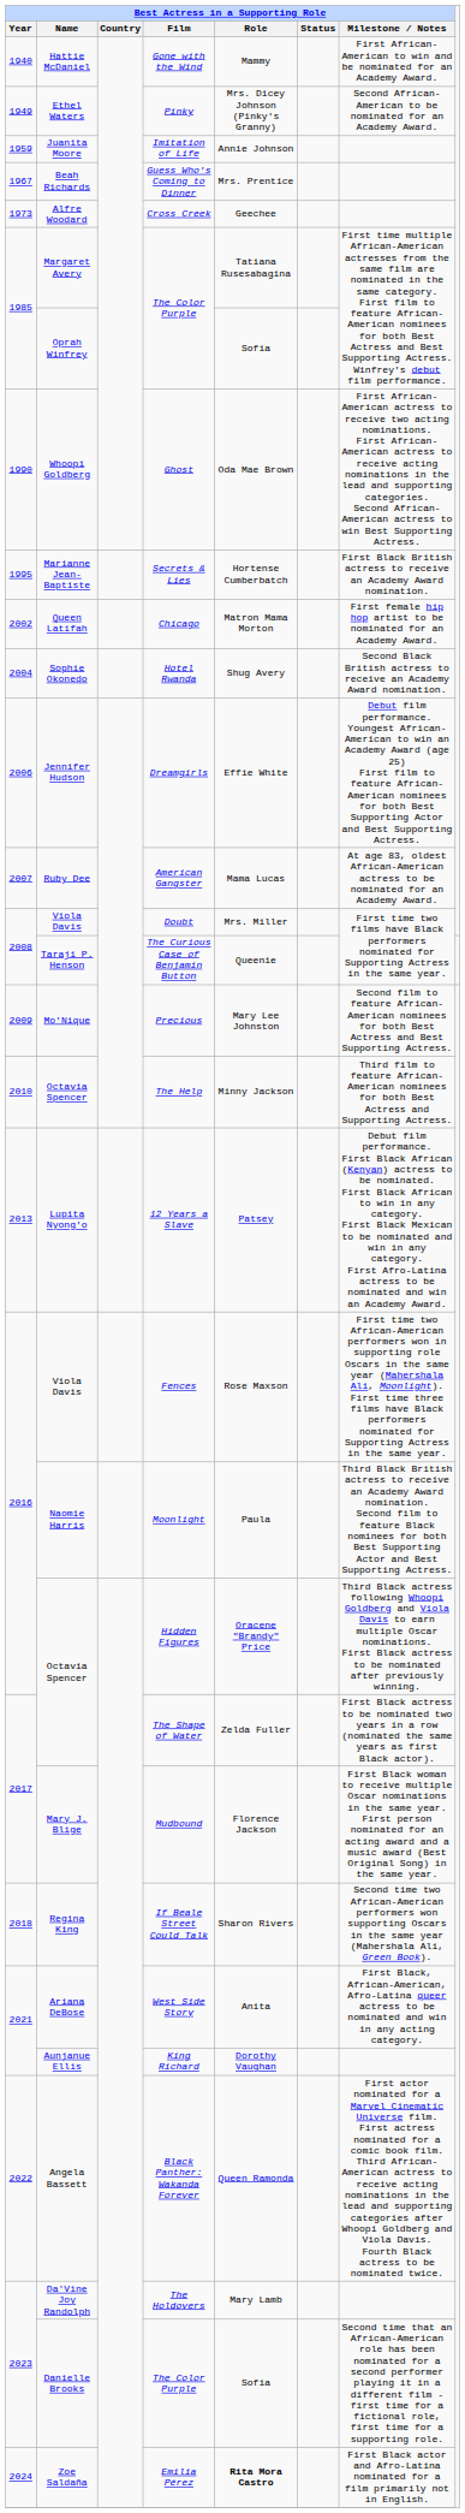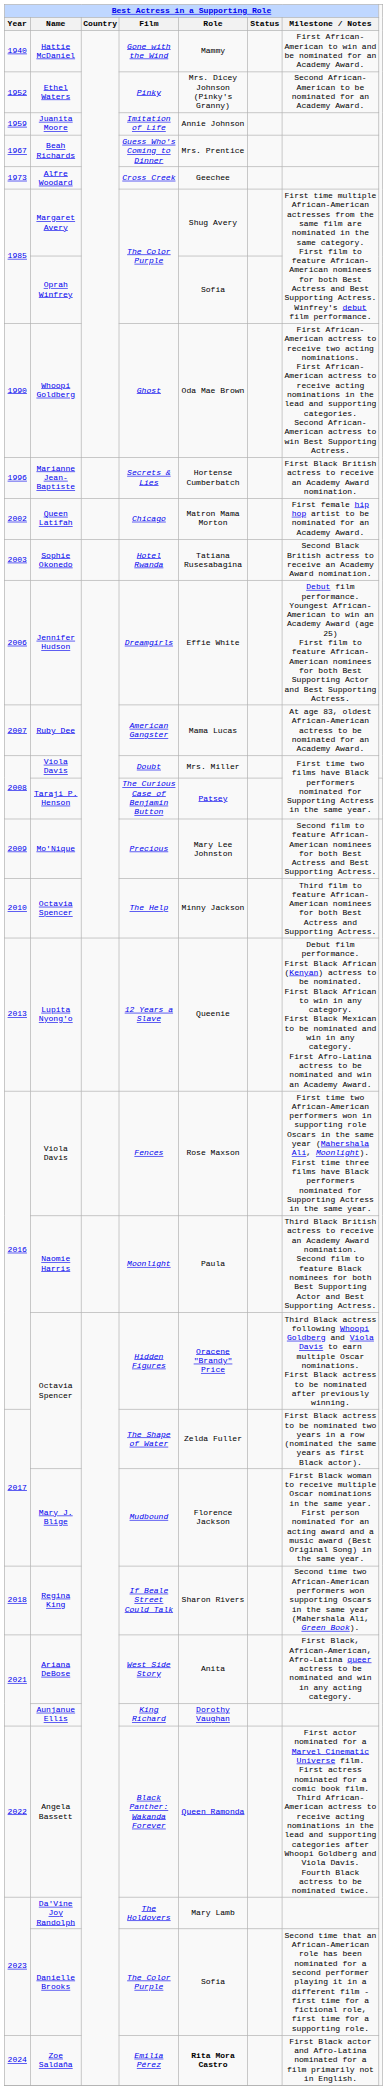Pinky | Best Actress in a Supporting Role / Year: 1949 -> 1952
Margaret Avery / The Color Purple | Best Actress in a Supporting Role / Role: Tatiana Rusesabagina -> Shug Avery
Secrets & Lies | Best Actress in a Supporting Role / Year: 1995 -> 1996
Hotel Rwanda | Best Actress in a Supporting Role / Year: 2004 -> 2003
Hotel Rwanda | Best Actress in a Supporting Role / Role: Shug Avery -> Tatiana Rusesabagina
The Curious Case of Benjamin Button | Best Actress in a Supporting Role / Role: Queenie -> Patsey
12 Years a Slave | Best Actress in a Supporting Role / Role: Patsey -> Queenie
